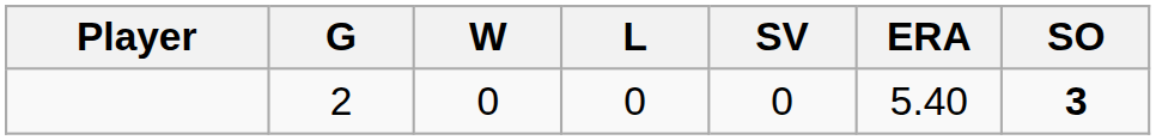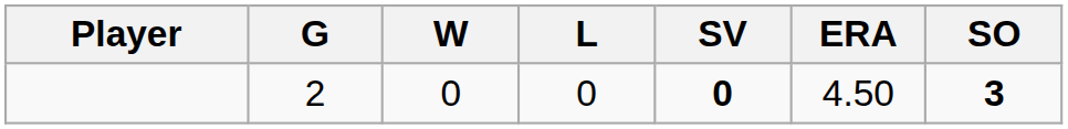row 2 | SV: normal -> bold
row 2 | ERA: 5.40 -> 4.50
